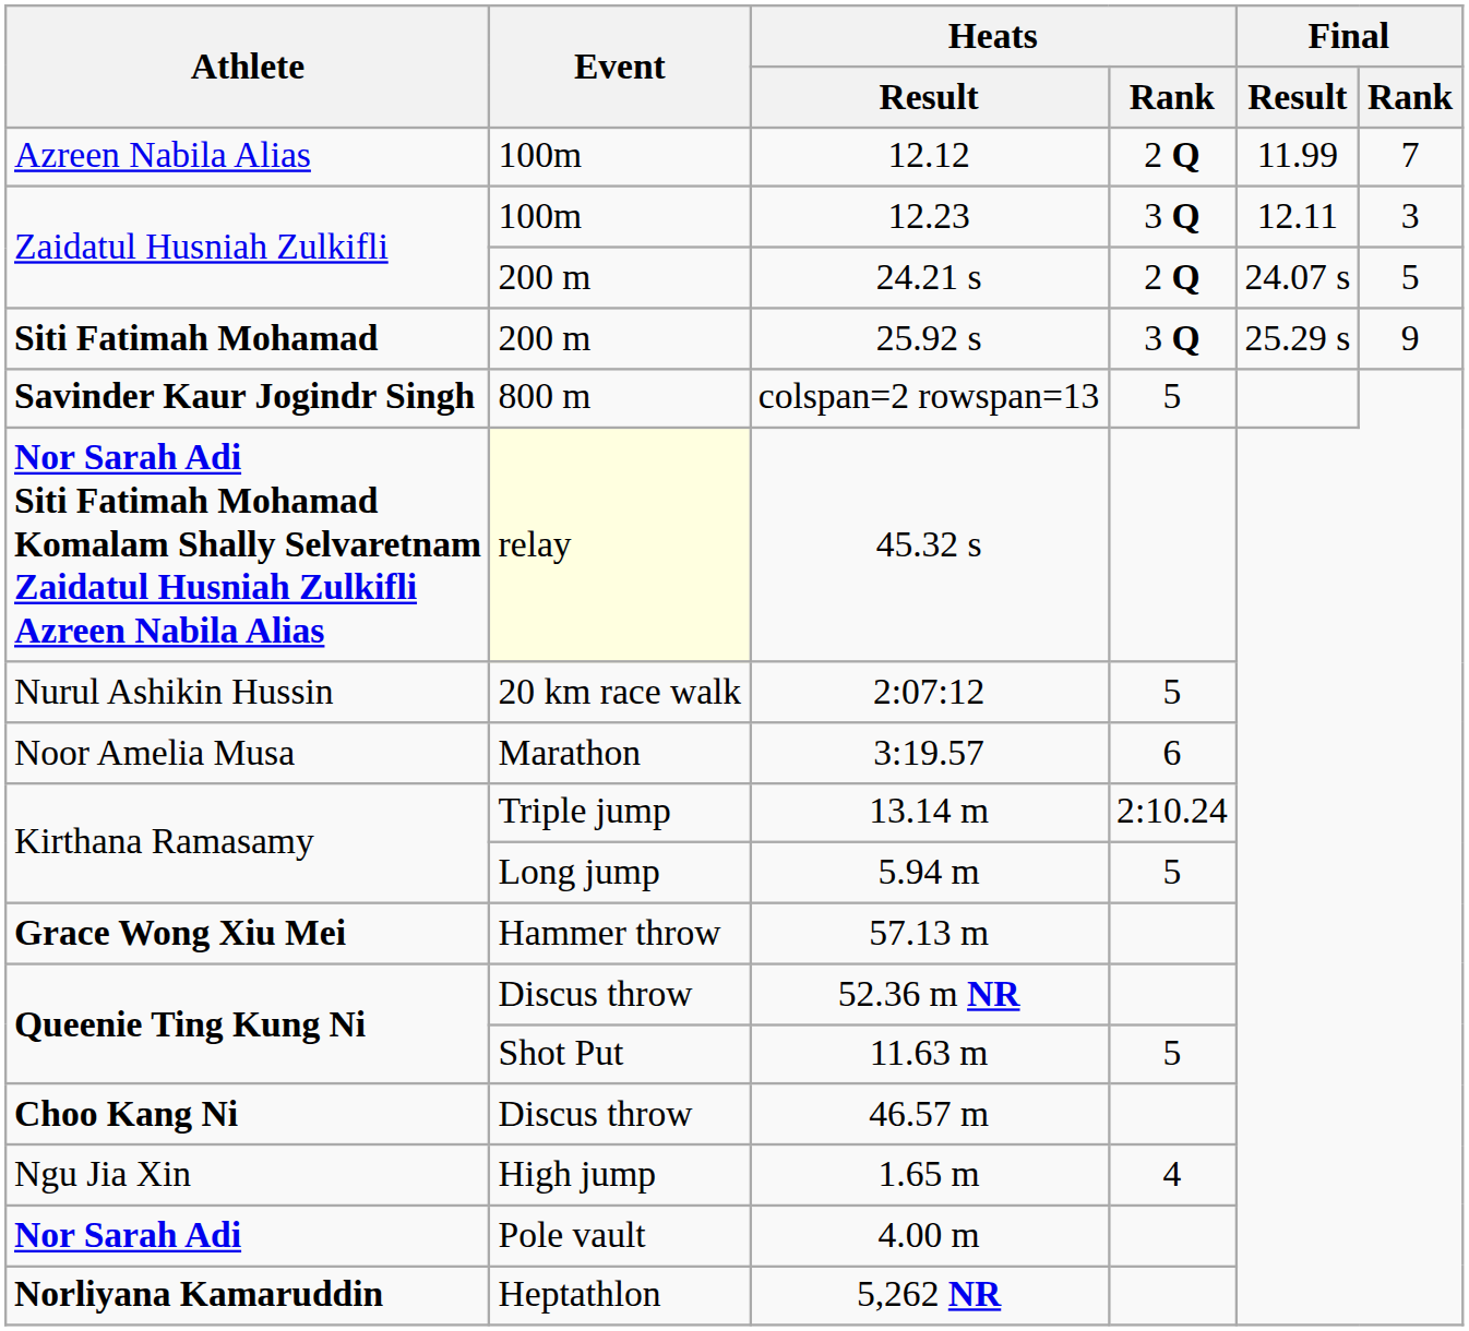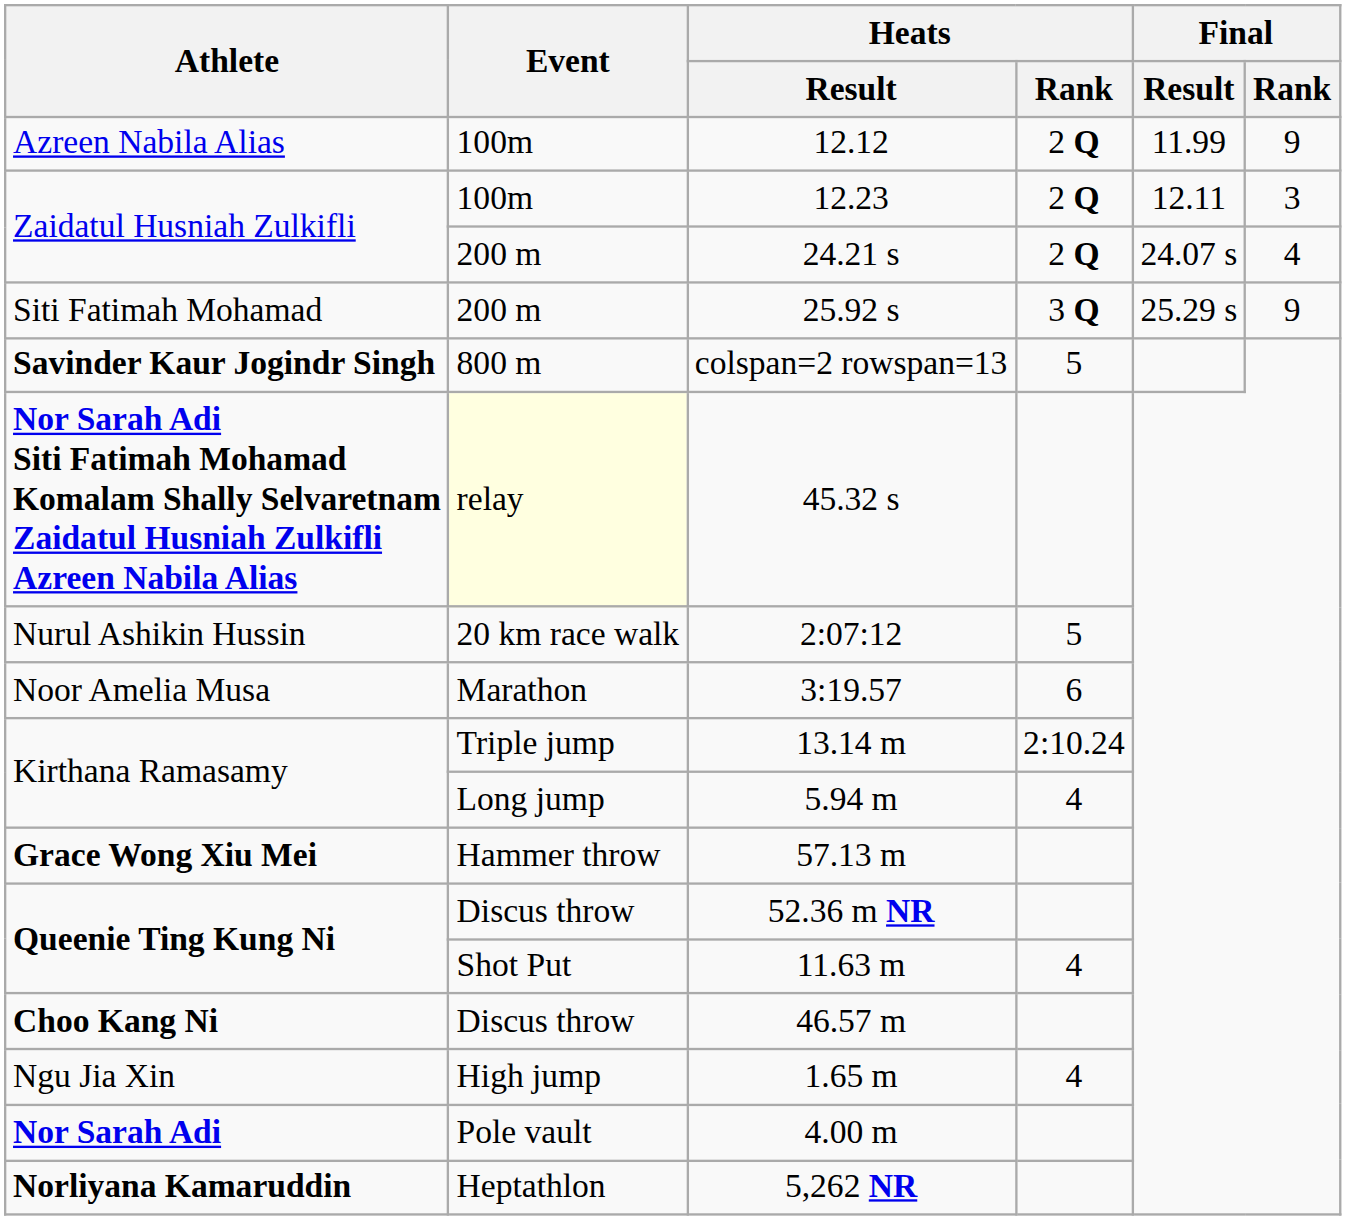12.12 | Final / Rank: 7 -> 9
12.23 | Heats / Rank: 3 Q -> 2 Q
24.21 s | Final / Rank: 5 -> 4
25.92 s | Athlete: bold -> normal
5.94 m | Heats / Rank: 5 -> 4
11.63 m | Heats / Rank: 5 -> 4
